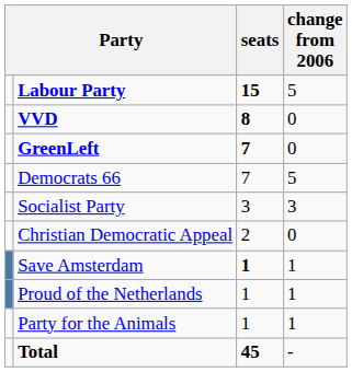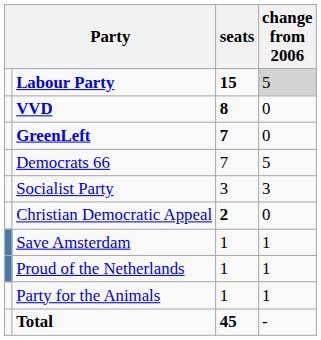Labour Party | change from 2006: no background -> lightgrey background
Christian Democratic Appeal | seats: normal -> bold
Save Amsterdam | seats: bold -> normal
